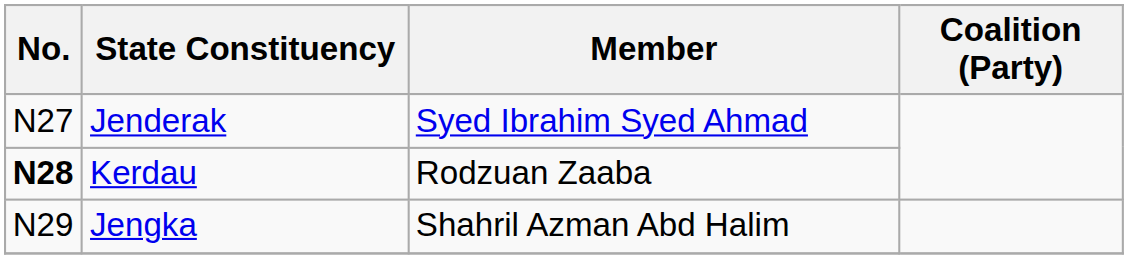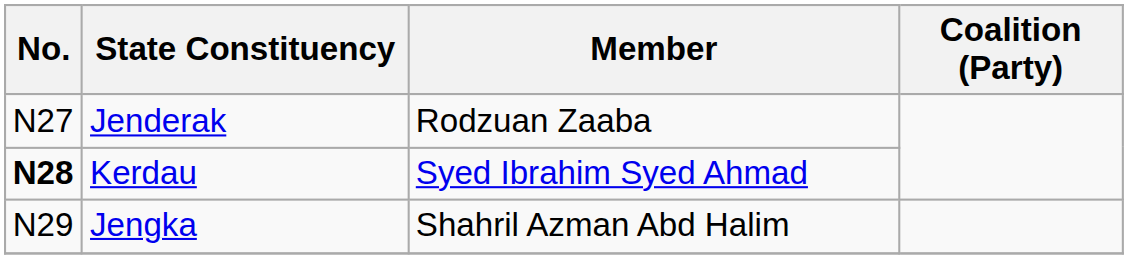Jenderak | Member: Syed Ibrahim Syed Ahmad -> Rodzuan Zaaba
Kerdau | Member: Rodzuan Zaaba -> Syed Ibrahim Syed Ahmad
